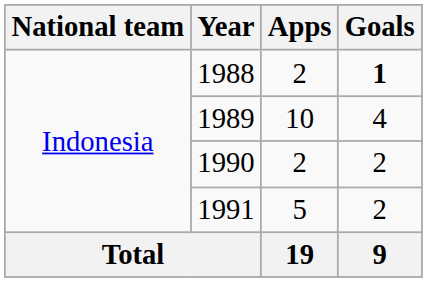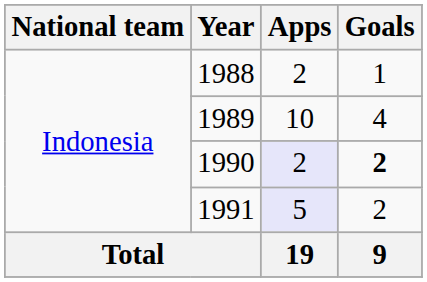1988 | Goals: bold -> normal
1990 | Apps: no background -> lavender background
1990 | Goals: normal -> bold
1991 | Apps: no background -> lavender background
